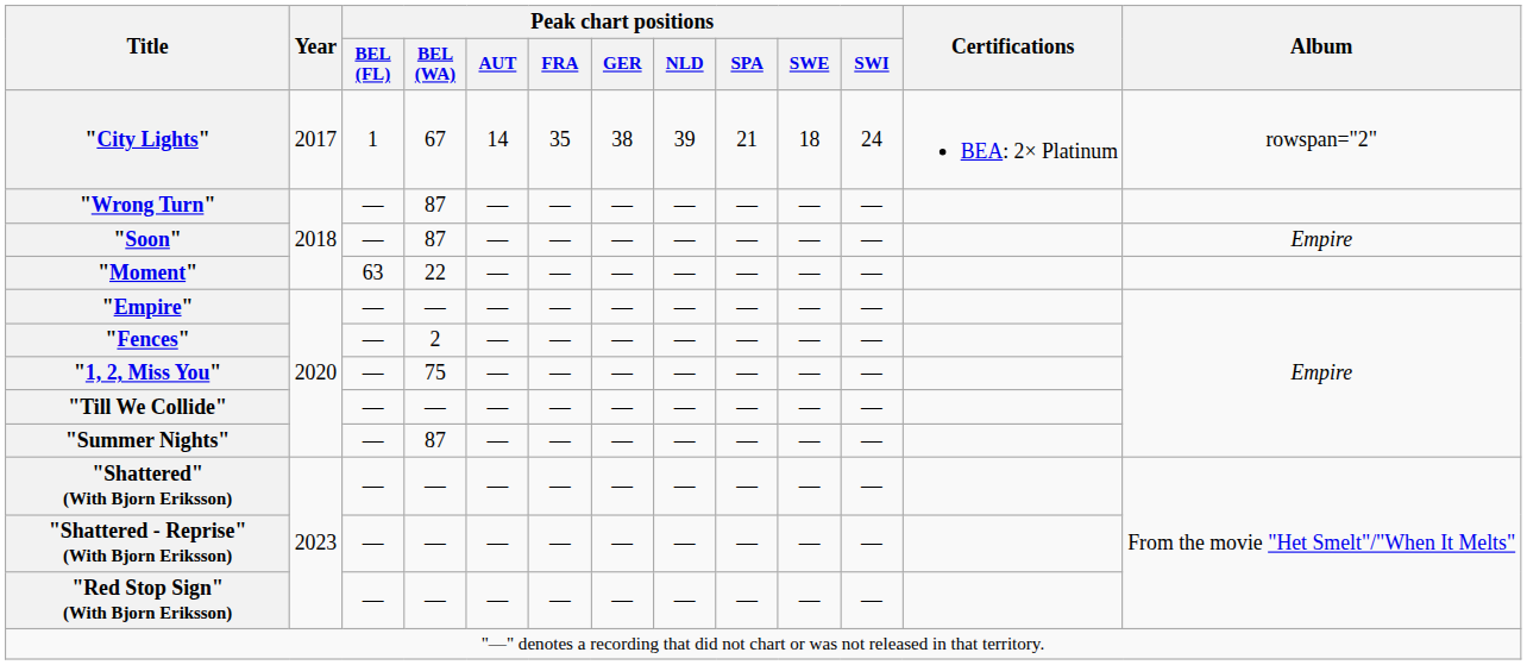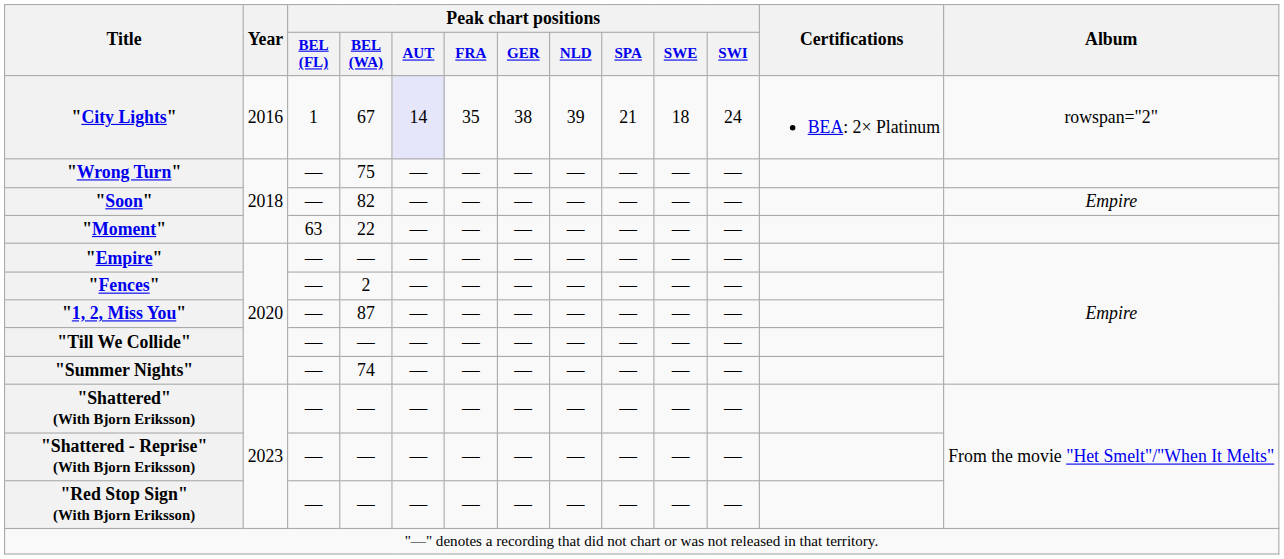"City Lights" | Year: 2017 -> 2016
"City Lights" | Peak chart positions / AUT: no background -> lavender background
"Wrong Turn" | Peak chart positions / BEL (WA): 87 -> 75
"Soon" | Peak chart positions / BEL (WA): 87 -> 82
"1, 2, Miss You" | Peak chart positions / BEL (WA): 75 -> 87
"Summer Nights" | Peak chart positions / BEL (WA): 87 -> 74
